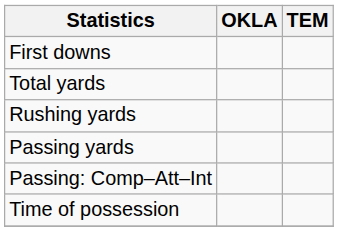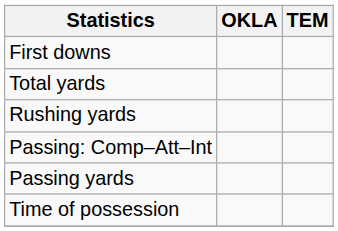rows swapped: Passing yards <-> Passing: Comp–Att–Int
